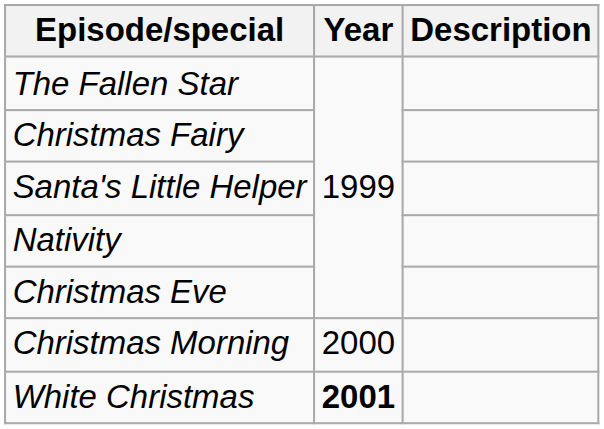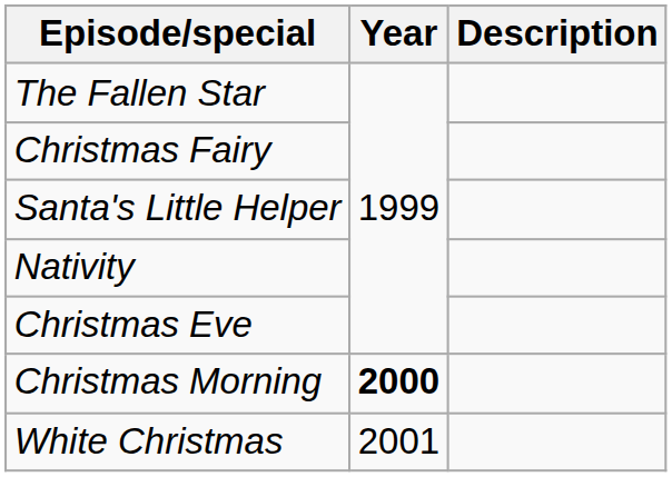Christmas Morning | Year: normal -> bold
White Christmas | Year: bold -> normal
